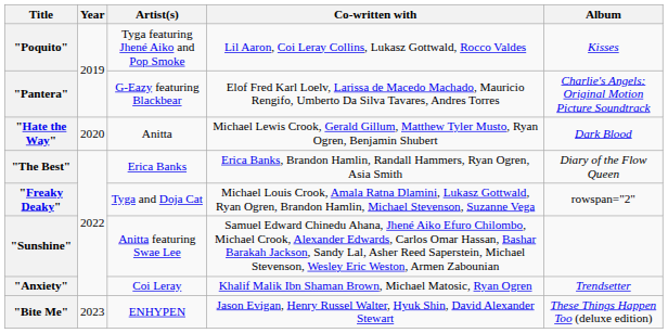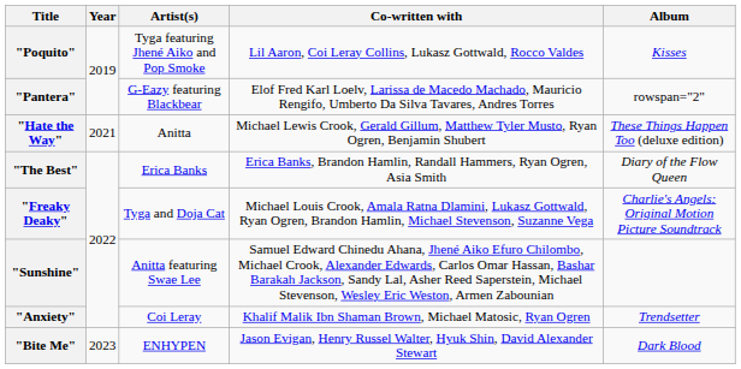"Pantera" | Album: Charlie's Angels: Original Motion Picture Soundtrack -> rowspan="2"
"Hate the Way" | Year: 2020 -> 2021
"Hate the Way" | Album: Dark Blood -> These Things Happen Too (deluxe edition)
"Freaky Deaky" | Album: rowspan="2" -> Charlie's Angels: Original Motion Picture Soundtrack
"Bite Me" | Album: These Things Happen Too (deluxe edition) -> Dark Blood
